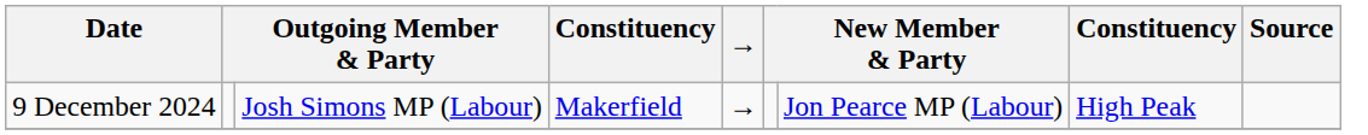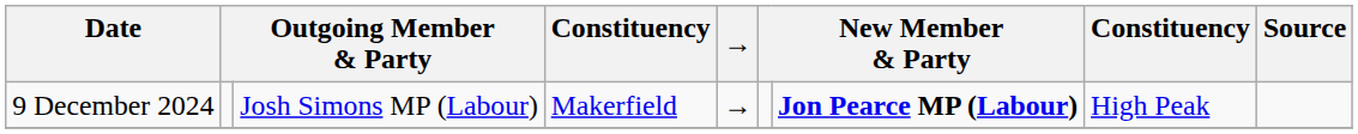9 December 2024 | column 7: normal -> bold
